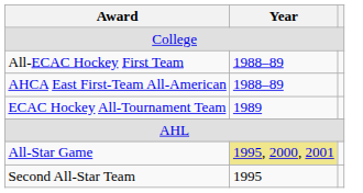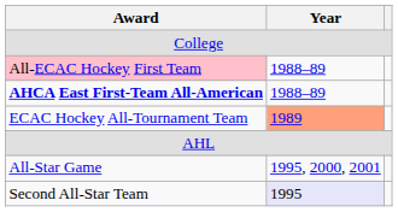All-ECAC Hockey First Team | Award: no background -> pink background
AHCA East First-Team All-American | Award: normal -> bold
ECAC Hockey All-Tournament Team | Year: no background -> lightsalmon background
All-Star Game | Year: khaki background -> no background
Second All-Star Team | Year: no background -> lavender background
